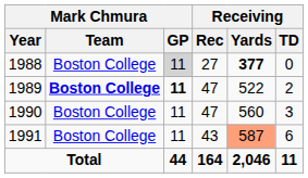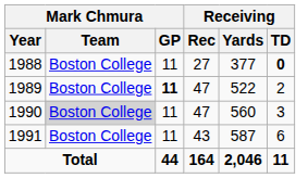1988 | Mark Chmura / GP: lightgrey background -> no background
1988 | Receiving / Yards: bold -> normal
1988 | Receiving / TD: normal -> bold
1989 | Mark Chmura / Team: bold -> normal
1990 | Mark Chmura / Team: no background -> lightgrey background
1991 | Receiving / Yards: lightsalmon background -> no background
